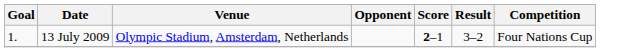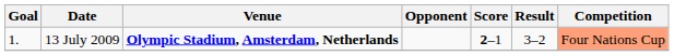13 July 2009 | Venue: normal -> bold
13 July 2009 | Competition: no background -> lightsalmon background
